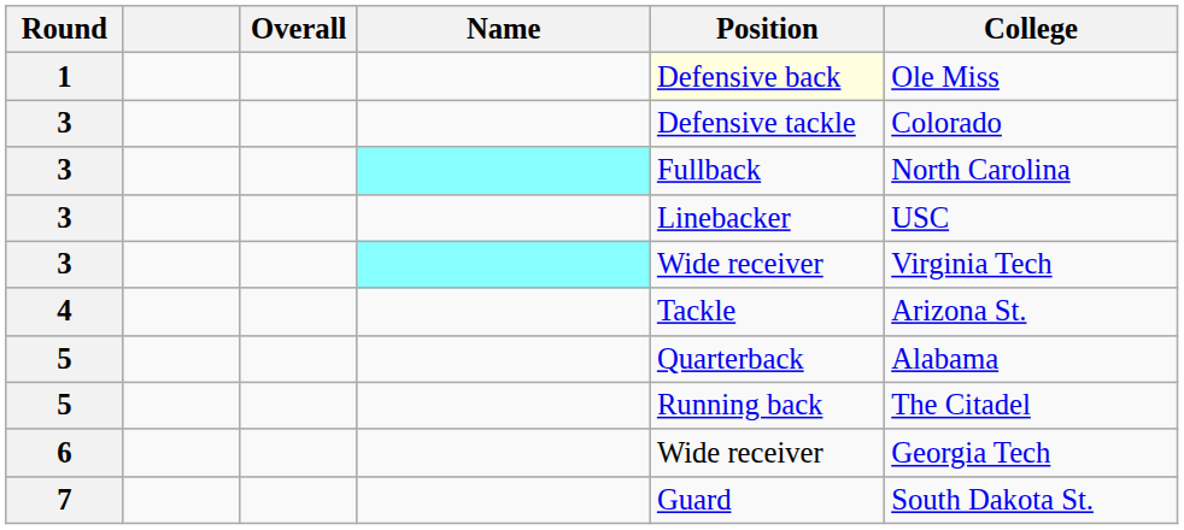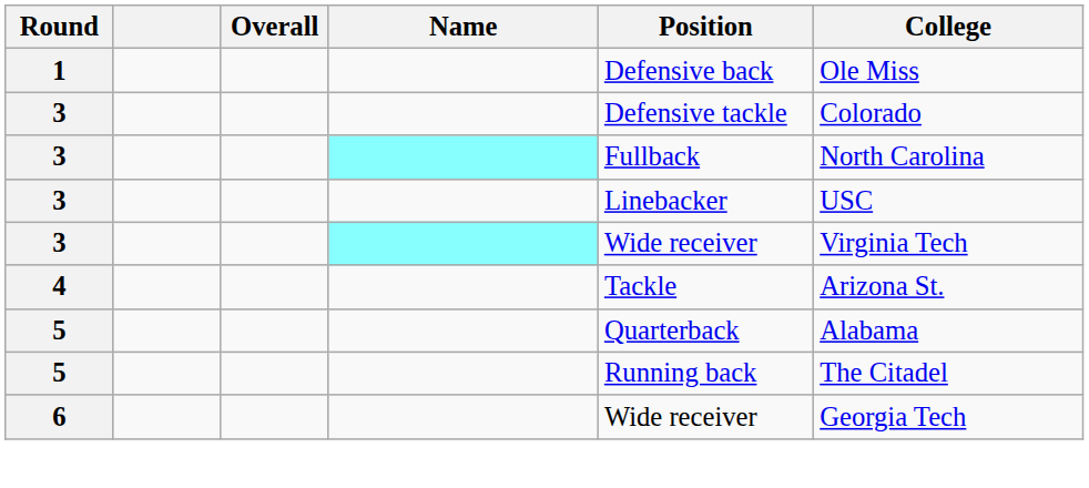1 | Position: lightyellow background -> no background
- row: 7 | Guard | South Dakota St.
